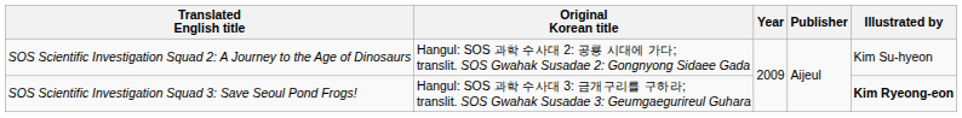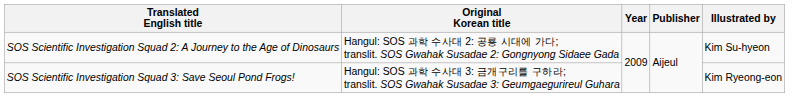SOS Scientific Investigation Squad 3: Save Seoul Pond Frogs! | Illustrated by: bold -> normal
